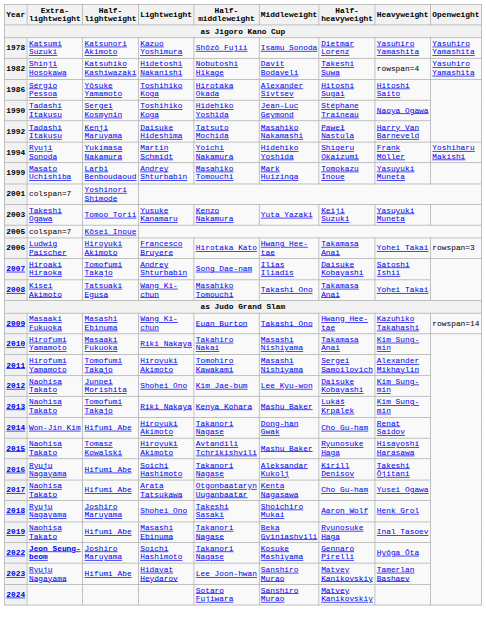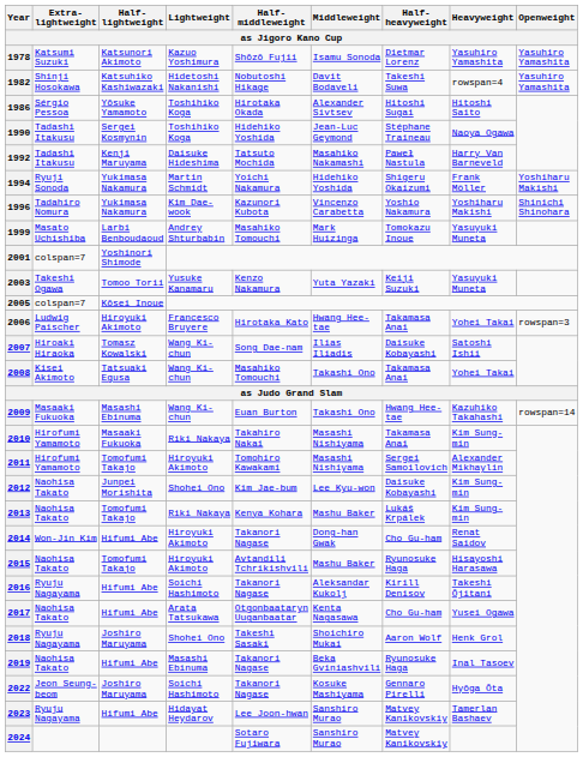+ row: 1996 | Tadahiro Nomura | Yukimasa Nakamura | Kim Dae-wook | Kazunori Kubota | Vincenzo Carabetta | Yoshio Nakamura | Yoshiharu Makishi | Shinichi Shinohara
2007 | Half-lightweight: Tomofumi Takajo -> Tomasz Kowalski
2007 | Lightweight: Andrey Shturbabin -> Wang Ki-chun
2015 | Half-lightweight: Tomasz Kowalski -> Tomofumi Takajo
2022 | Extra-lightweight: bold -> normal
